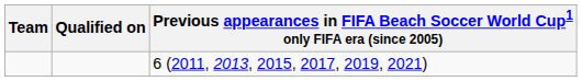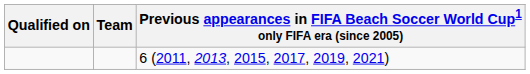columns swapped: Team <-> Qualified on
